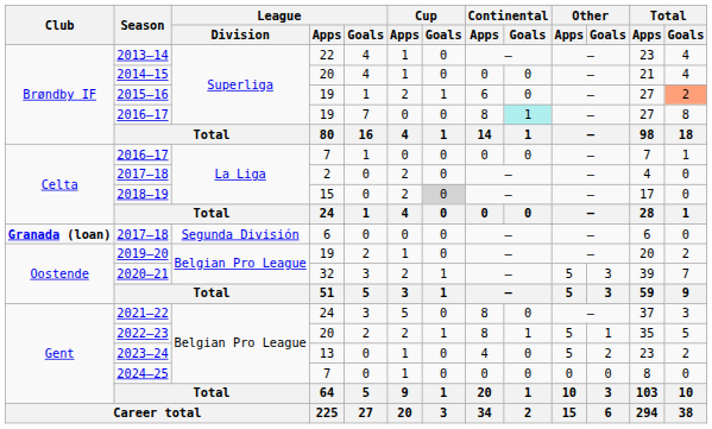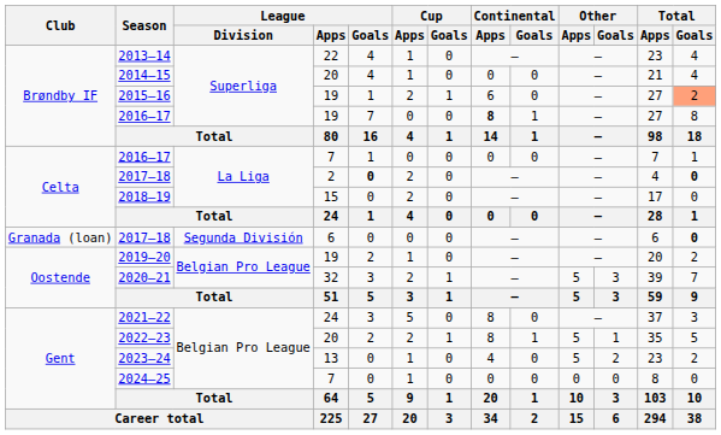2016–17 / 19 | Continental / Apps: normal -> bold
2016–17 / 19 | Continental / Goals: paleturquoise background -> no background
2017–18 / 2 | League / Goals: normal -> bold
2017–18 / 2 | Total / Goals: normal -> bold
2018–19 | Cup / Goals: lightgrey background -> no background
2017–18 / 6 | Club: bold -> normal
2017–18 / 6 | Total / Goals: normal -> bold
